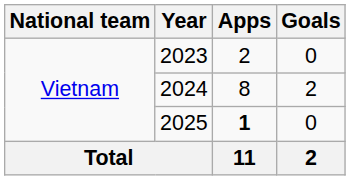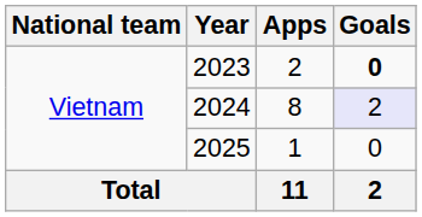2023 | Goals: normal -> bold
2024 | Goals: no background -> lavender background
2025 | Apps: bold -> normal
